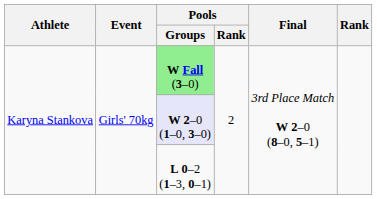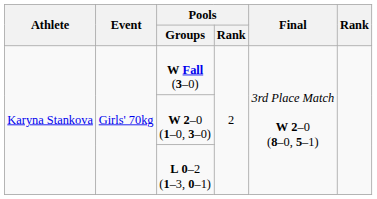W Fall (3–0) | Pools / Groups: lightgreen background -> no background
W 2–0 (1–0, 3–0) | Pools / Groups: lavender background -> no background
